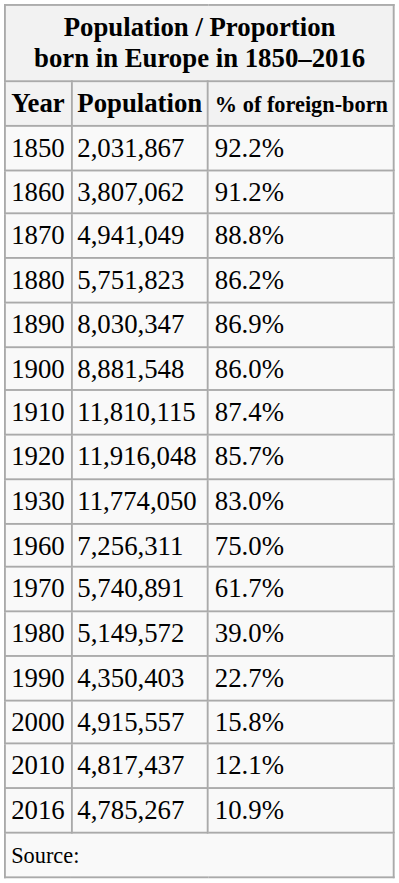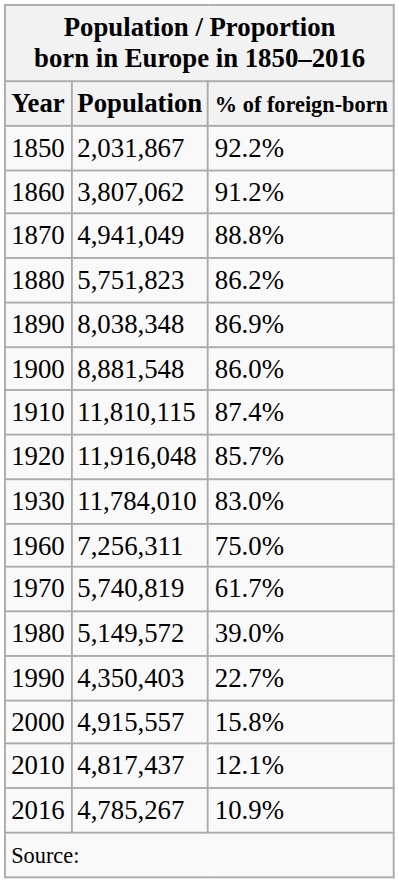1890 | column 2: 8,030,347 -> 8,038,348
1930 | column 2: 11,774,050 -> 11,784,010
1970 | column 2: 5,740,891 -> 5,740,819
